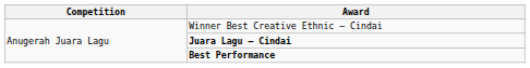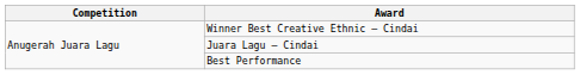Juara Lagu – Cindai | Award: bold -> normal
Best Performance | Award: bold -> normal
